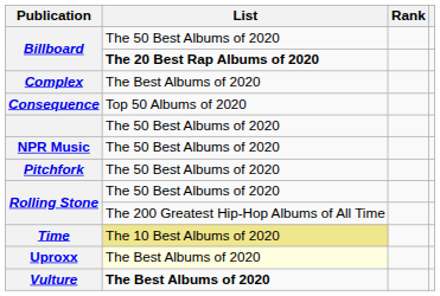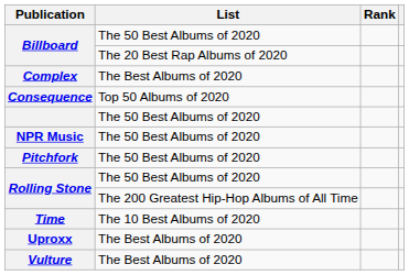Billboard / The 20 Best Rap Albums of 2020 | List: bold -> normal
Time | List: khaki background -> no background
Uproxx | List: lightyellow background -> no background
Vulture | List: bold -> normal
